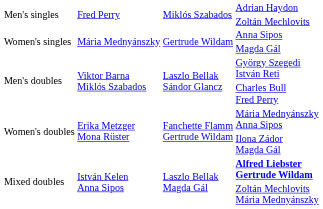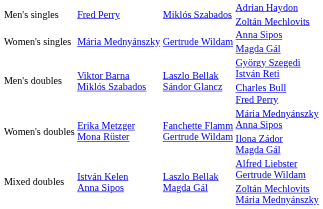Alfred Liebster Gertrude Wildam | column 4: bold -> normal
